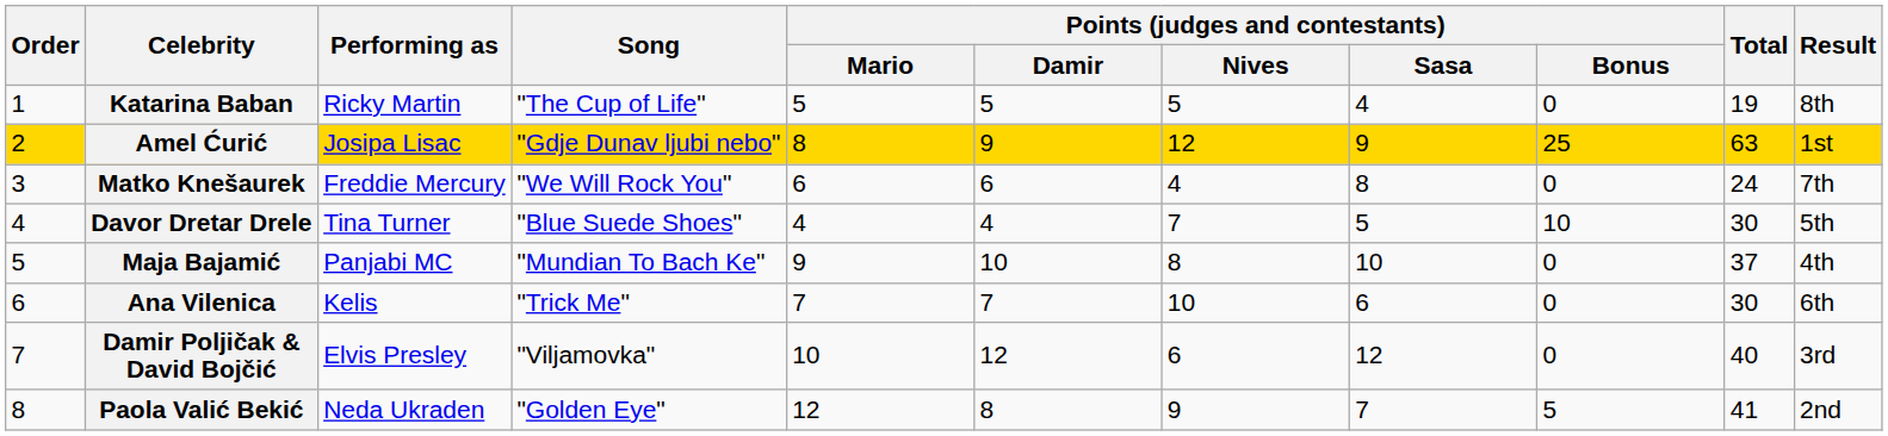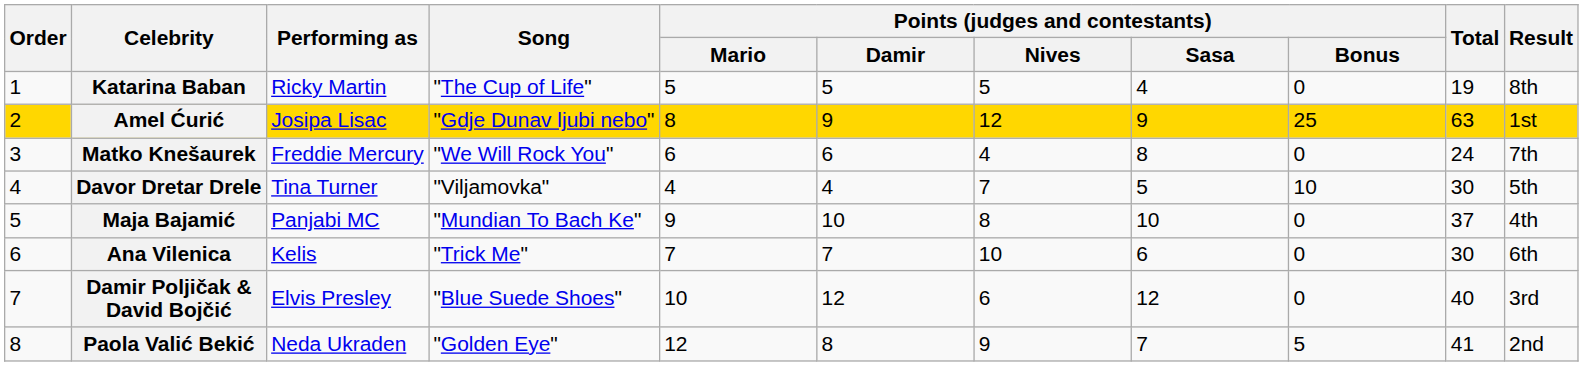Davor Dretar Drele | Song: "Blue Suede Shoes" -> "Viljamovka"
Damir Poljičak & David Bojčić | Song: "Viljamovka" -> "Blue Suede Shoes"
